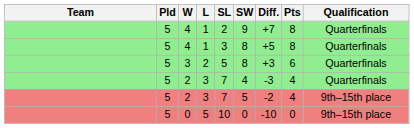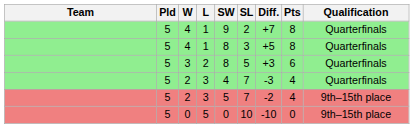columns swapped: SW <-> SL
